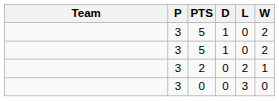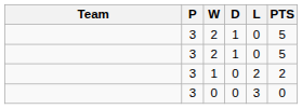columns swapped: W <-> PTS
